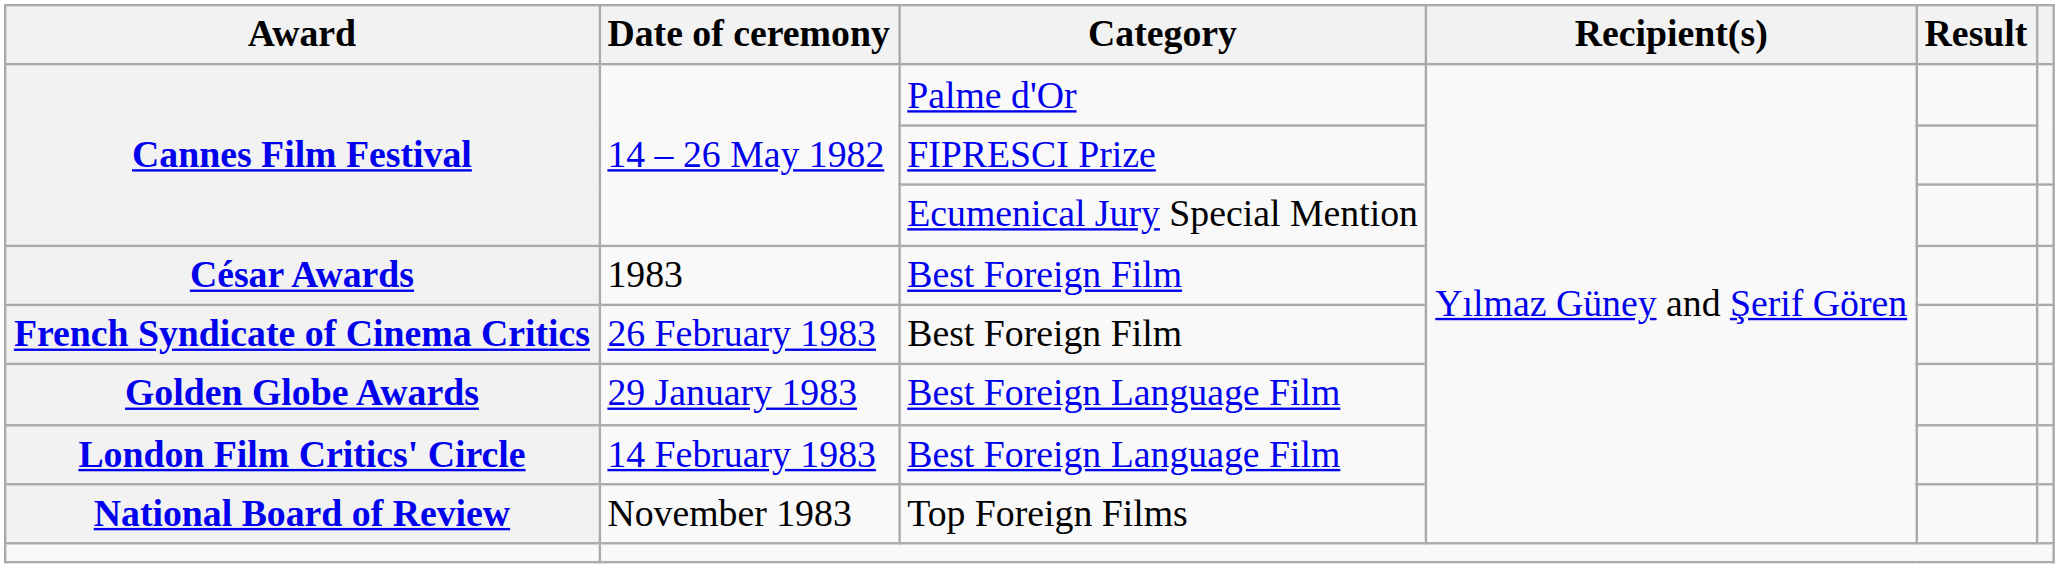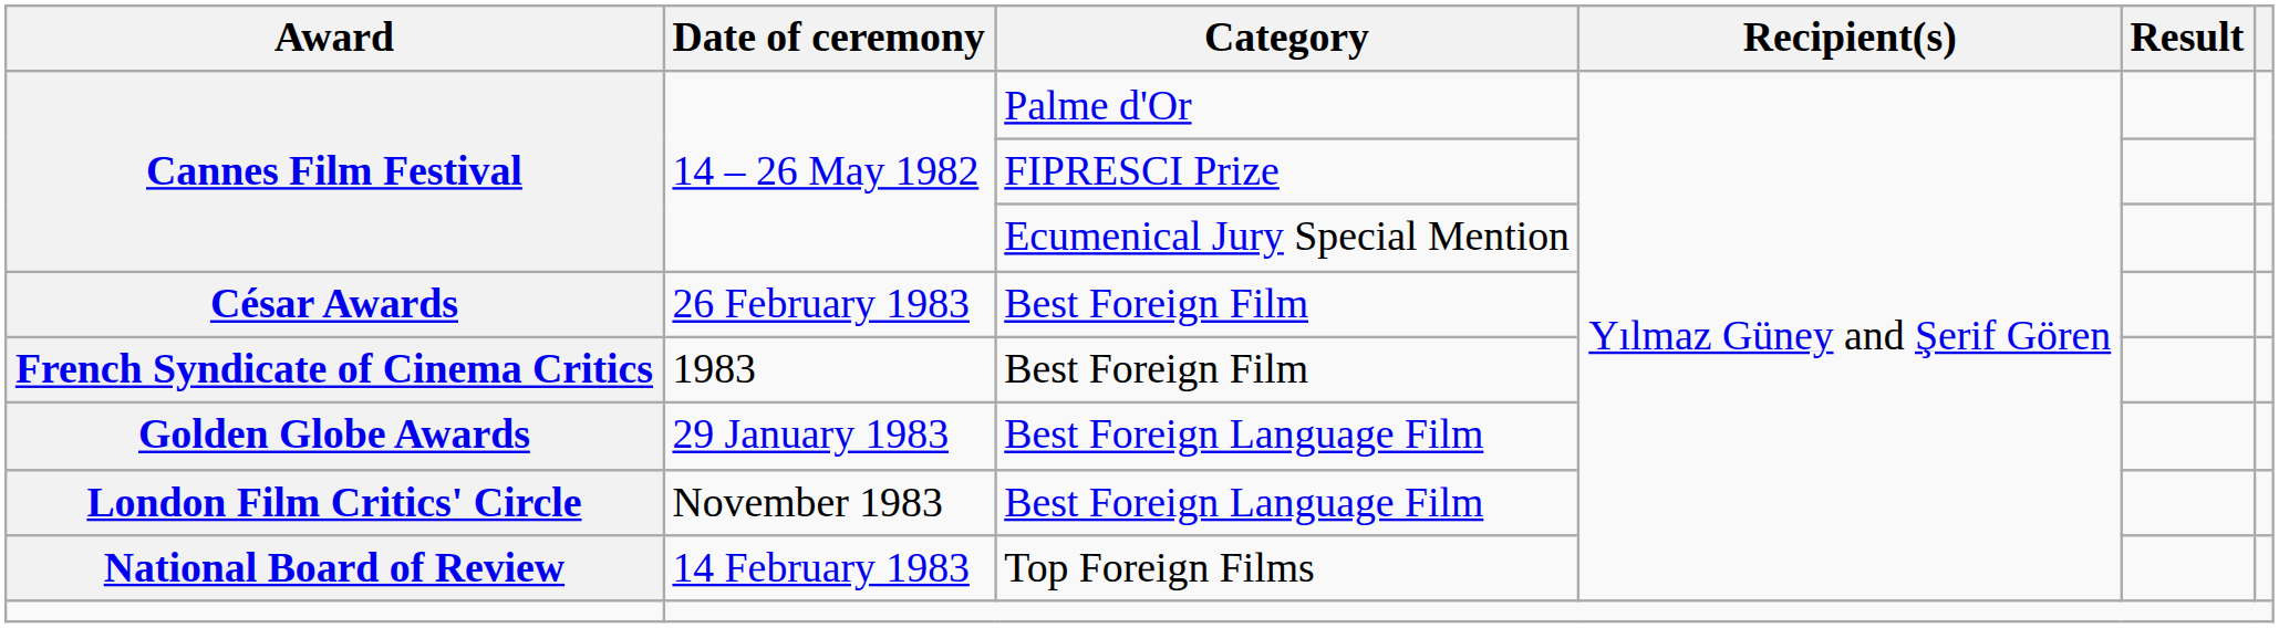César Awards | Date of ceremony: 1983 -> 26 February 1983
French Syndicate of Cinema Critics | Date of ceremony: 26 February 1983 -> 1983
London Film Critics' Circle | Date of ceremony: 14 February 1983 -> November 1983
National Board of Review | Date of ceremony: November 1983 -> 14 February 1983
